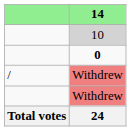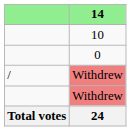row 2 | 14: lightgrey background -> no background
row 3 | 14: bold -> normal
